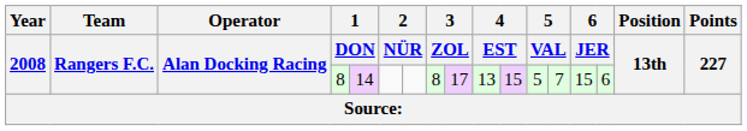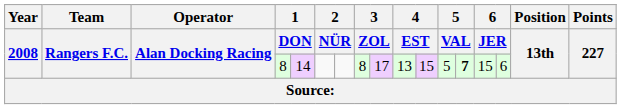row 3 | column 13: normal -> bold
